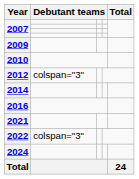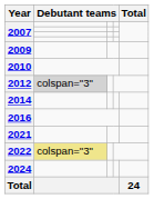2012 | column 2: no background -> lightgrey background
2022 | column 2: no background -> khaki background
